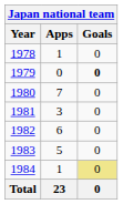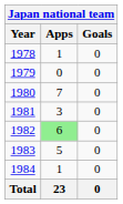1979 | Goals: bold -> normal
1982 | Apps: no background -> lightgreen background
1984 | Goals: khaki background -> no background
